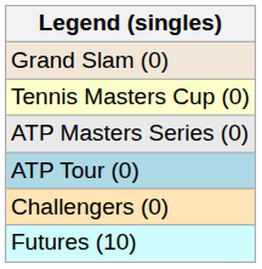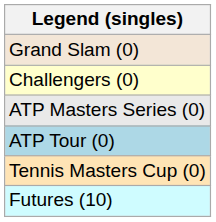row 3 | column 1: Tennis Masters Cup (0) -> Challengers (0)
row 6 | column 1: Challengers (0) -> Tennis Masters Cup (0)
